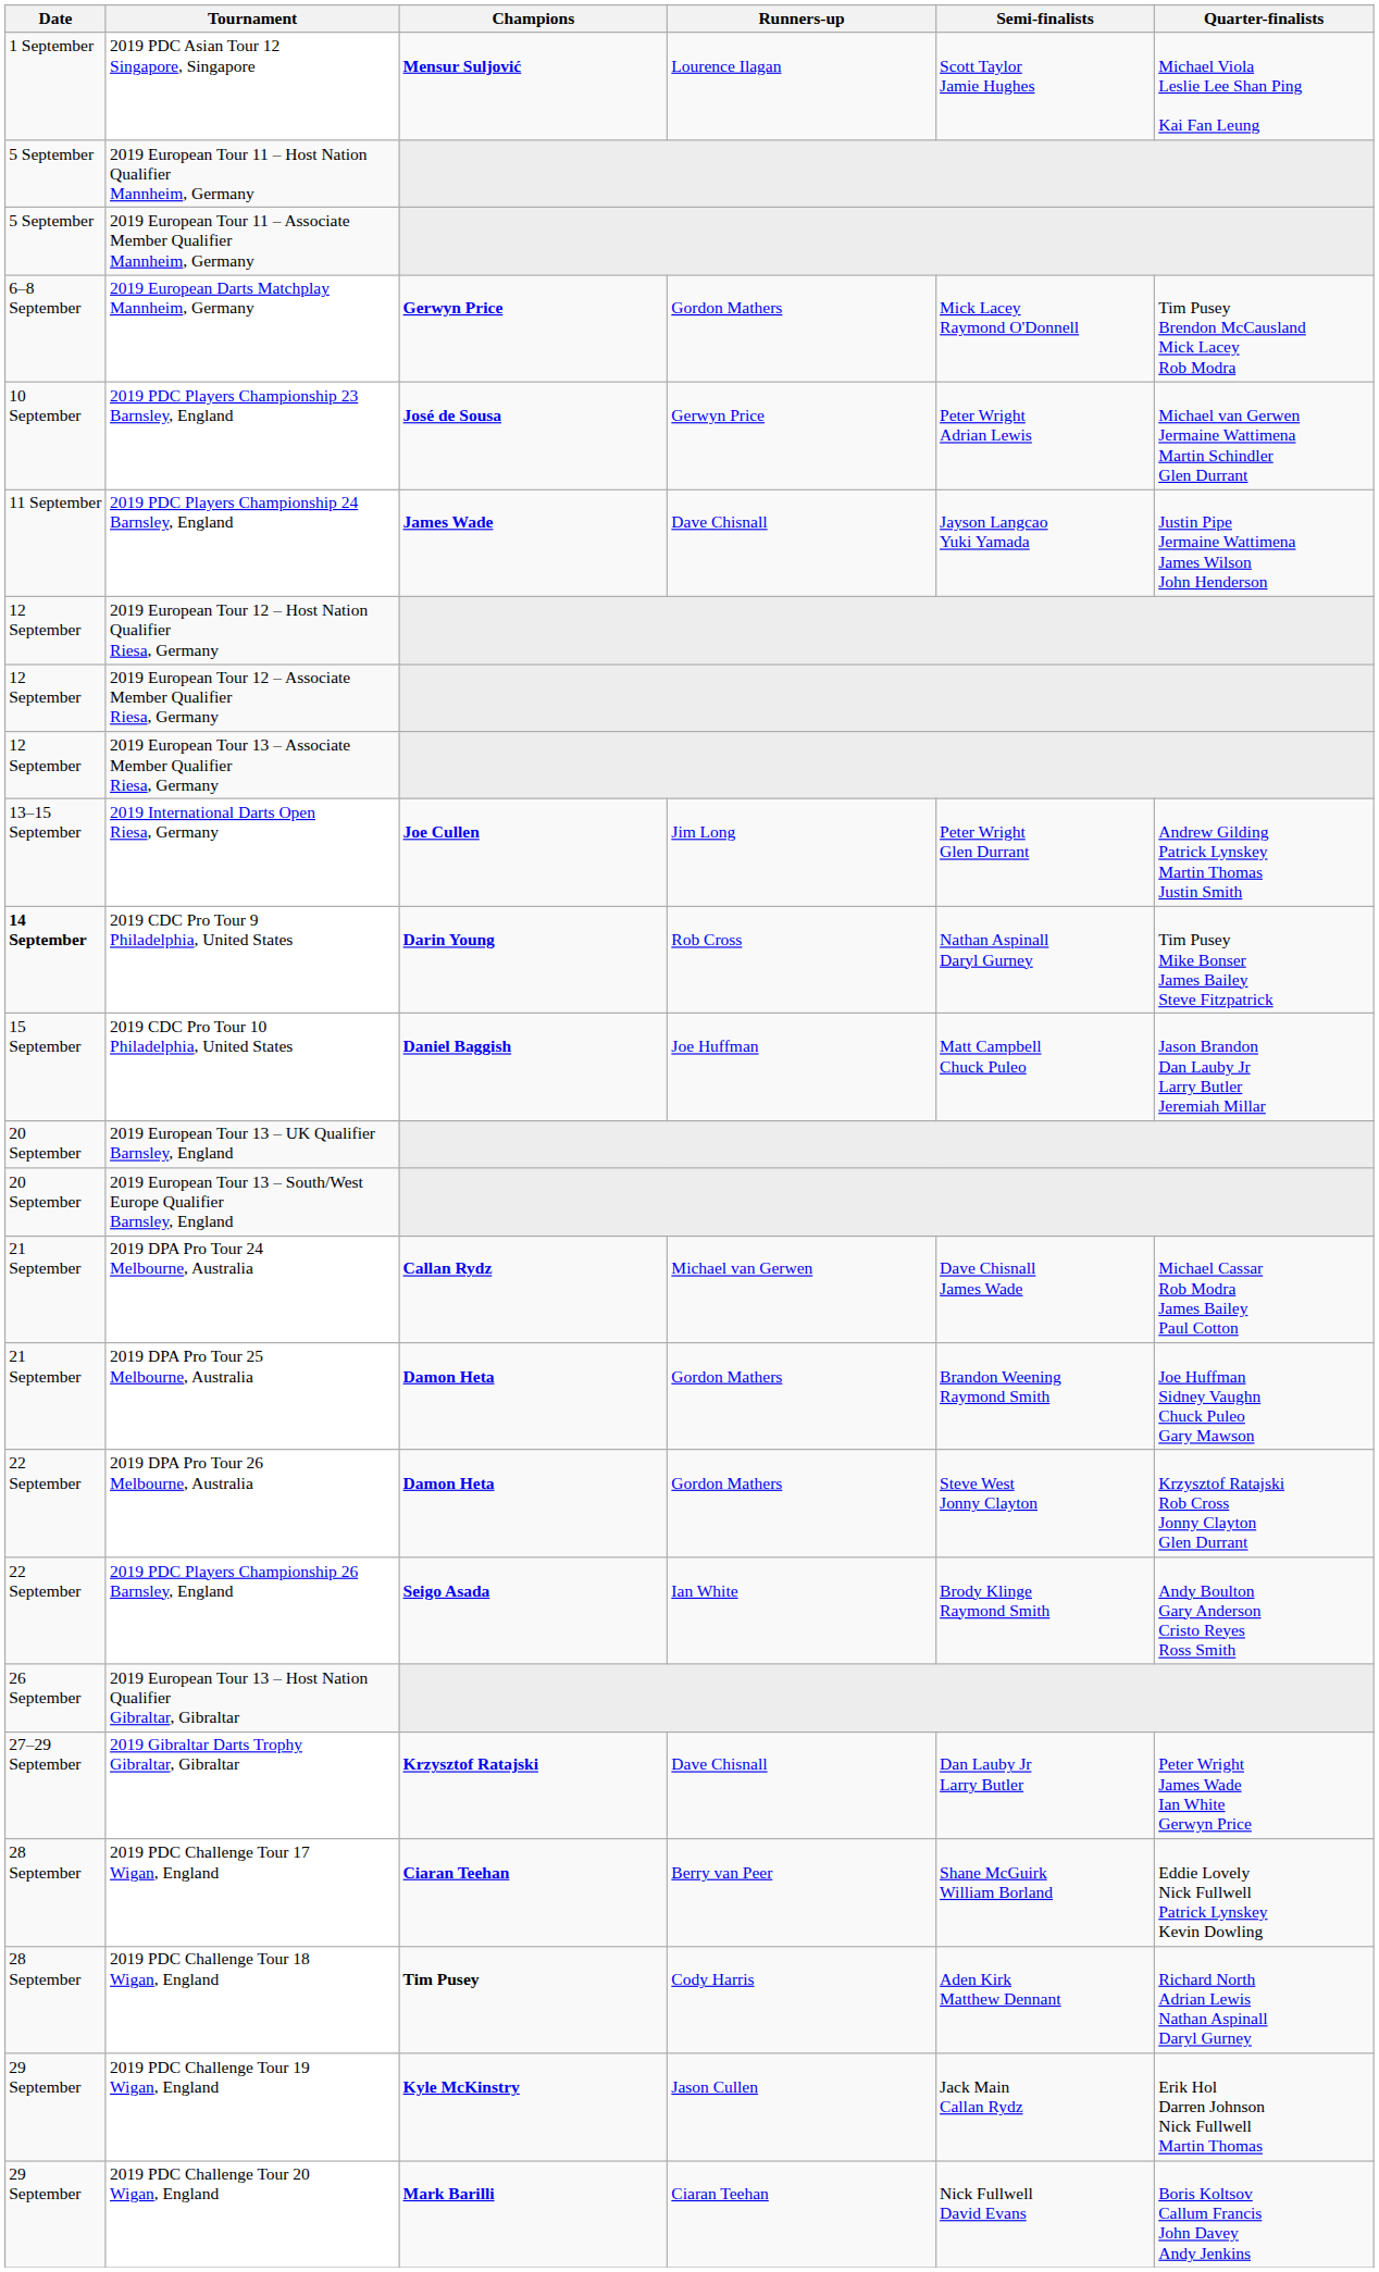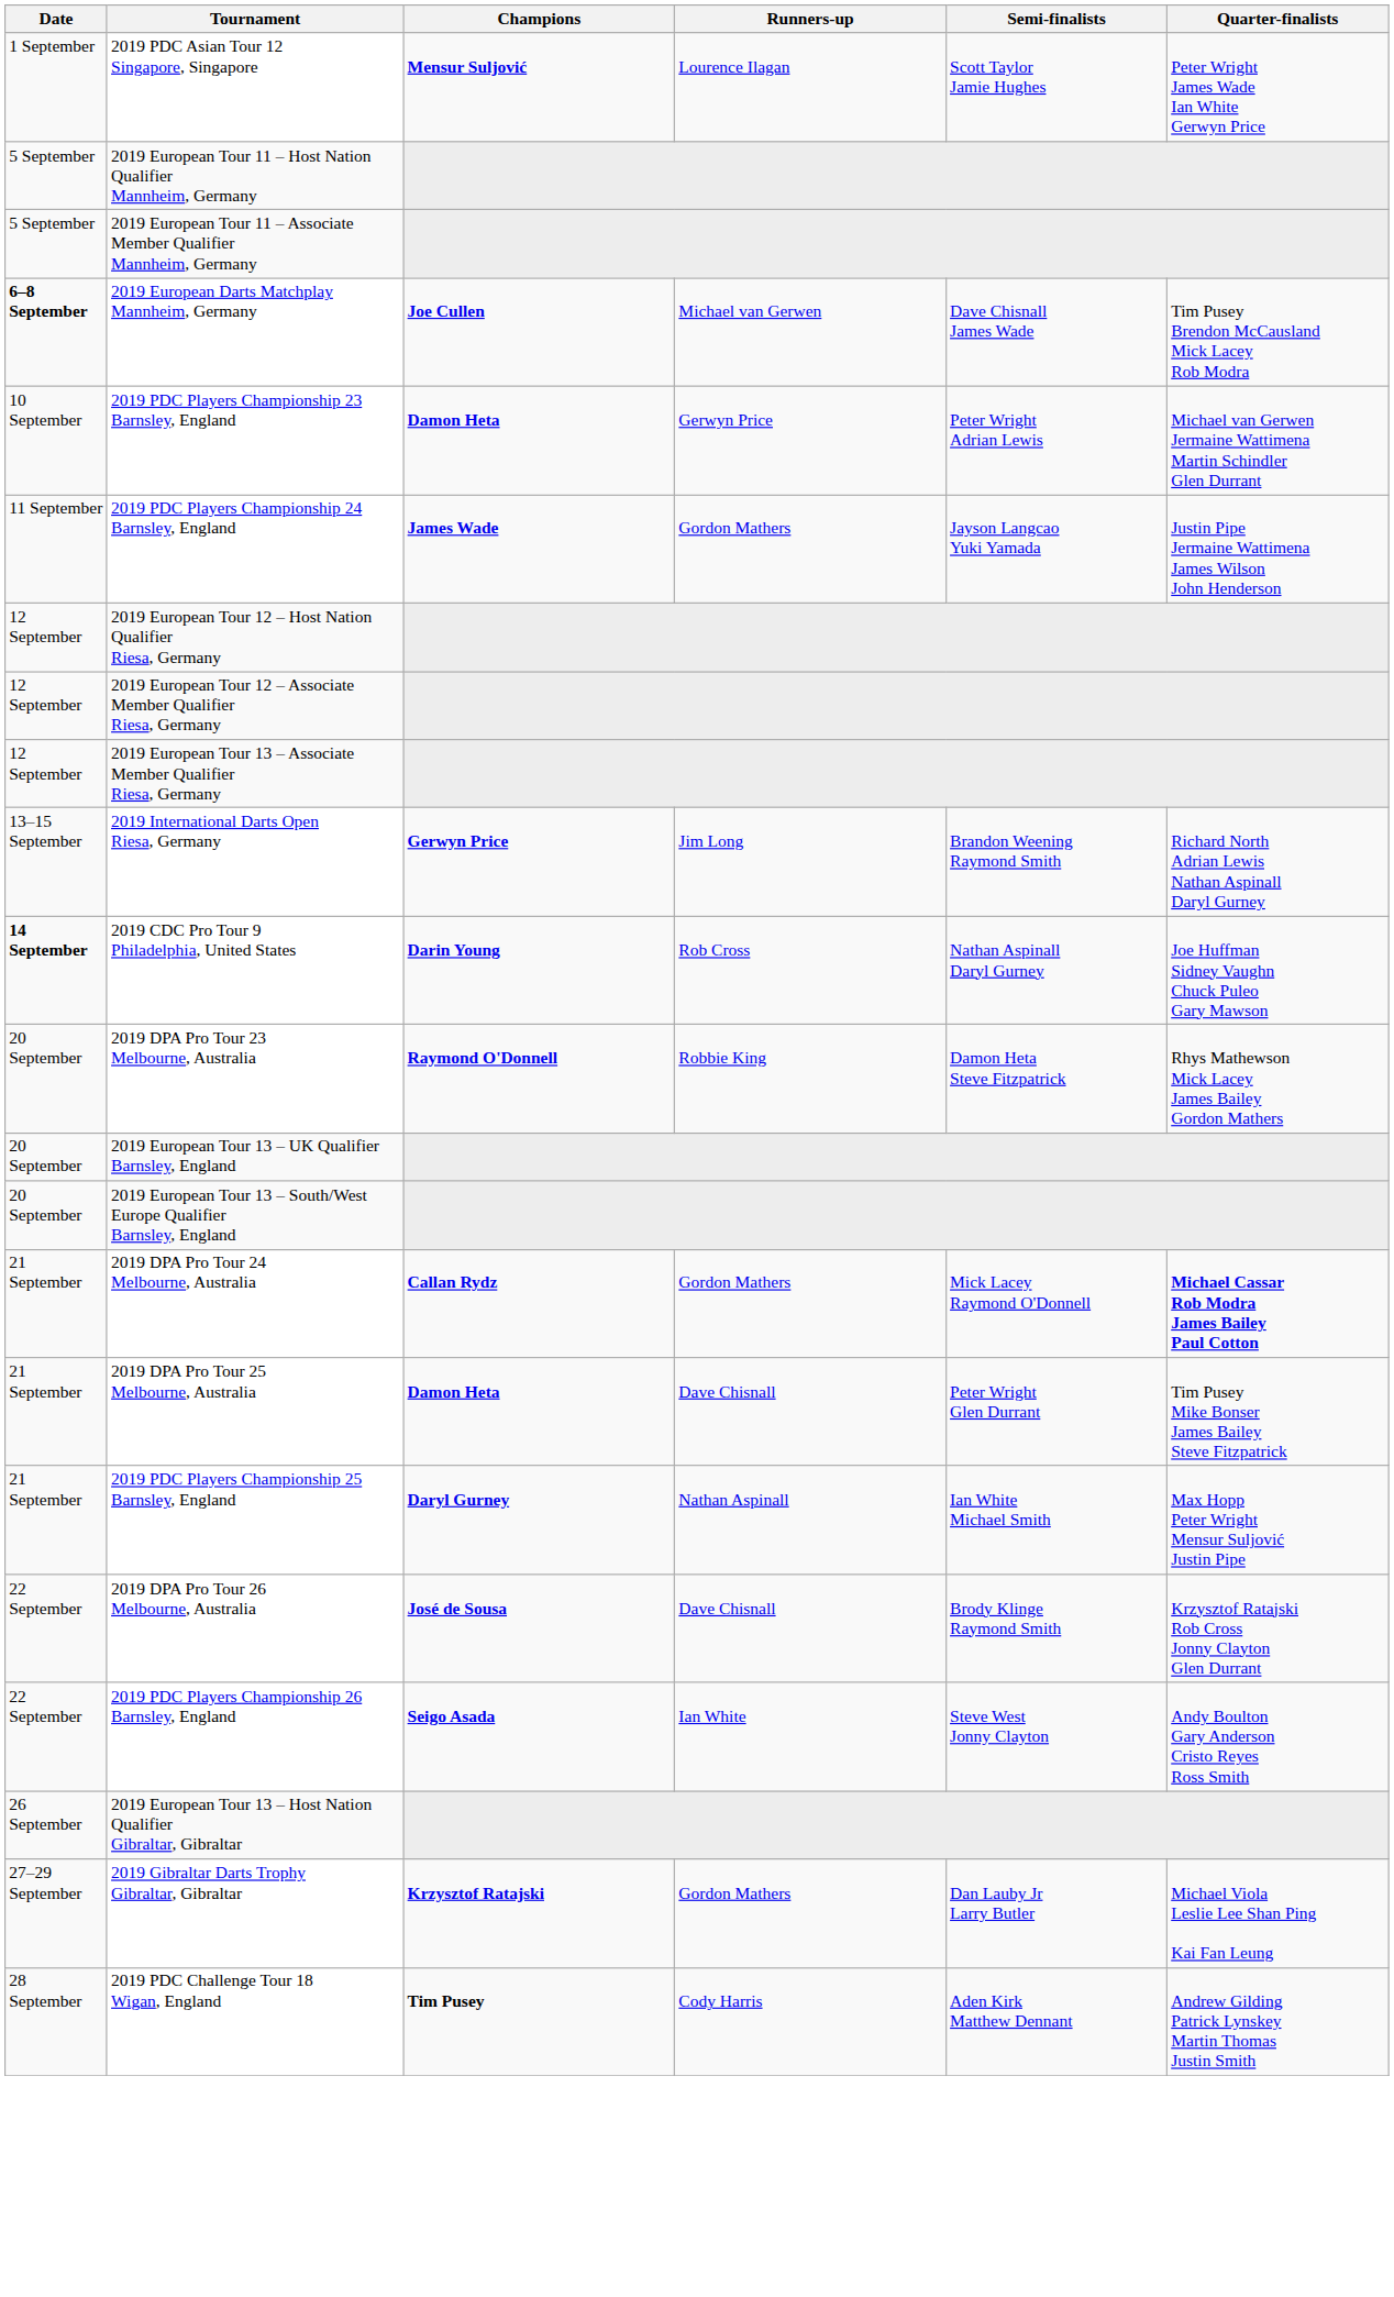2019 PDC Asian Tour 12 Singapore, Singapore | Quarter-finalists: Michael Viola Leslie Lee Shan Ping Kai Fan Leung -> Peter Wright James Wade Ian White Gerwyn Price
2019 European Darts Matchplay Mannheim, Germany | Date: normal -> bold
2019 European Darts Matchplay Mannheim, Germany | Champions: Gerwyn Price -> Joe Cullen
2019 European Darts Matchplay Mannheim, Germany | Runners-up: Gordon Mathers -> Michael van Gerwen
2019 European Darts Matchplay Mannheim, Germany | Semi-finalists: Mick Lacey Raymond O'Donnell -> Dave Chisnall James Wade
2019 PDC Players Championship 23 Barnsley, England | Champions: José de Sousa -> Damon Heta
2019 PDC Players Championship 24 Barnsley, England | Runners-up: Dave Chisnall -> Gordon Mathers
2019 International Darts Open Riesa, Germany | Champions: Joe Cullen -> Gerwyn Price
2019 International Darts Open Riesa, Germany | Semi-finalists: Peter Wright Glen Durrant -> Brandon Weening Raymond Smith
2019 International Darts Open Riesa, Germany | Quarter-finalists: Andrew Gilding Patrick Lynskey Martin Thomas Justin Smith -> Richard North Adrian Lewis Nathan Aspinall Daryl Gurney
2019 CDC Pro Tour 9 Philadelphia, United States | Quarter-finalists: Tim Pusey Mike Bonser James Bailey Steve Fitzpatrick -> Joe Huffman Sidney Vaughn Chuck Puleo Gary Mawson
- row: 15 September | 2019 CDC Pro Tour 10 Philadelphia, United States | Daniel Baggish | Joe Huffman | Matt Campbell Chuck Puleo | Jason Brandon Dan Lauby Jr Larry Butler Jeremiah Millar
+ row: 20 September | 2019 DPA Pro Tour 23 Melbourne, Australia | Raymond O'Donnell | Robbie King | Damon Heta Steve Fitzpatrick | Rhys Mathewson Mick Lacey James Bailey Gordon Mathers
2019 DPA Pro Tour 24 Melbourne, Australia | Runners-up: Michael van Gerwen -> Gordon Mathers
2019 DPA Pro Tour 24 Melbourne, Australia | Semi-finalists: Dave Chisnall James Wade -> Mick Lacey Raymond O'Donnell
2019 DPA Pro Tour 24 Melbourne, Australia | Quarter-finalists: normal -> bold
2019 DPA Pro Tour 25 Melbourne, Australia | Runners-up: Gordon Mathers -> Dave Chisnall
2019 DPA Pro Tour 25 Melbourne, Australia | Semi-finalists: Brandon Weening Raymond Smith -> Peter Wright Glen Durrant
2019 DPA Pro Tour 25 Melbourne, Australia | Quarter-finalists: Joe Huffman Sidney Vaughn Chuck Puleo Gary Mawson -> Tim Pusey Mike Bonser James Bailey Steve Fitzpatrick
+ row: 21 September | 2019 PDC Players Championship 25 Barnsley, England | Daryl Gurney | Nathan Aspinall | Ian White Michael Smith | Max Hopp Peter Wright Mensur Suljović Justin Pipe
2019 DPA Pro Tour 26 Melbourne, Australia | Champions: Damon Heta -> José de Sousa
2019 DPA Pro Tour 26 Melbourne, Australia | Runners-up: Gordon Mathers -> Dave Chisnall
2019 DPA Pro Tour 26 Melbourne, Australia | Semi-finalists: Steve West Jonny Clayton -> Brody Klinge Raymond Smith
2019 PDC Players Championship 26 Barnsley, England | Semi-finalists: Brody Klinge Raymond Smith -> Steve West Jonny Clayton
2019 Gibraltar Darts Trophy Gibraltar, Gibraltar | Runners-up: Dave Chisnall -> Gordon Mathers
2019 Gibraltar Darts Trophy Gibraltar, Gibraltar | Quarter-finalists: Peter Wright James Wade Ian White Gerwyn Price -> Michael Viola Leslie Lee Shan Ping Kai Fan Leung
- row: 28 September | 2019 PDC Challenge Tour 17 Wigan, England | Ciaran Teehan | Berry van Peer | Shane McGuirk William Borland | Eddie Lovely Nick Fullwell Patrick Lynskey Kevin Dowling
2019 PDC Challenge Tour 18 Wigan, England | Quarter-finalists: Richard North Adrian Lewis Nathan Aspinall Daryl Gurney -> Andrew Gilding Patrick Lynskey Martin Thomas Justin Smith
- row: 29 September | 2019 PDC Challenge Tour 19 Wigan, England | Kyle McKinstry | Jason Cullen | Jack Main Callan Rydz | Erik Hol Darren Johnson Nick Fullwell Martin Thomas
- row: 29 September | 2019 PDC Challenge Tour 20 Wigan, England | Mark Barilli | Ciaran Teehan | Nick Fullwell David Evans | Boris Koltsov Callum Francis John Davey Andy Jenkins
